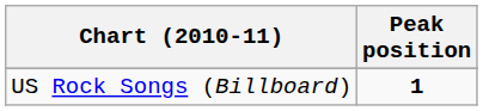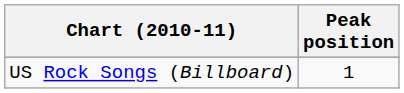US Rock Songs (Billboard) | Peak position: bold -> normal
